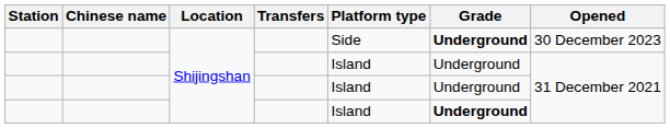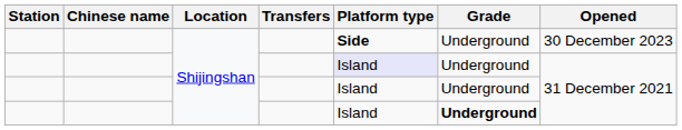row 2 | Platform type: normal -> bold
row 2 | Grade: bold -> normal
row 3 | Platform type: no background -> lavender background
